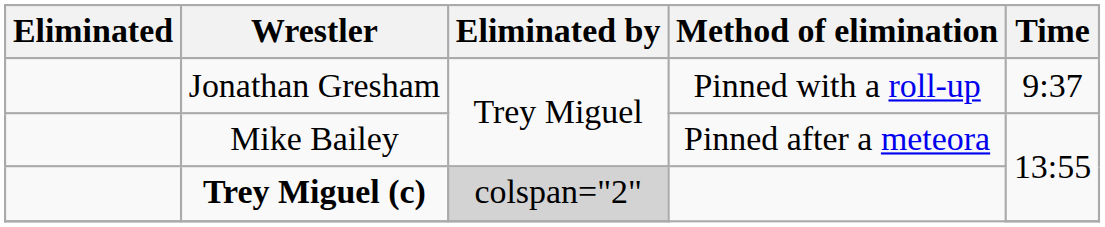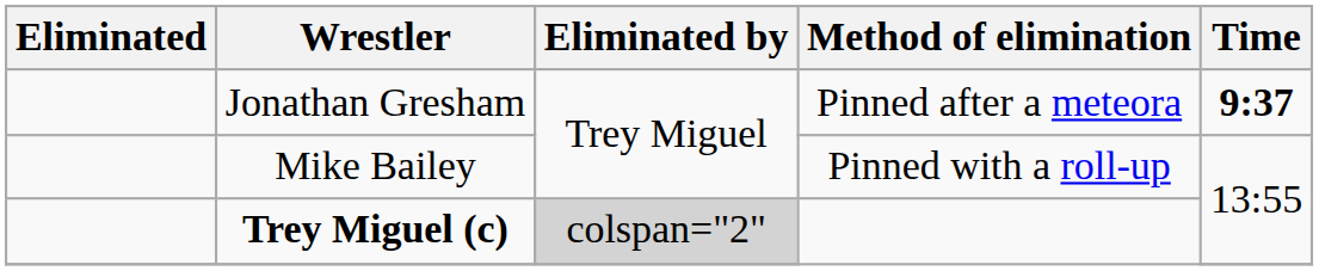Jonathan Gresham | Method of elimination: Pinned with a roll-up -> Pinned after a meteora
Jonathan Gresham | Time: normal -> bold
Mike Bailey | Method of elimination: Pinned after a meteora -> Pinned with a roll-up
